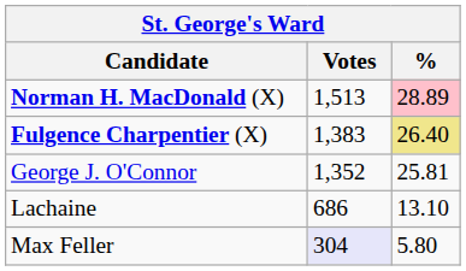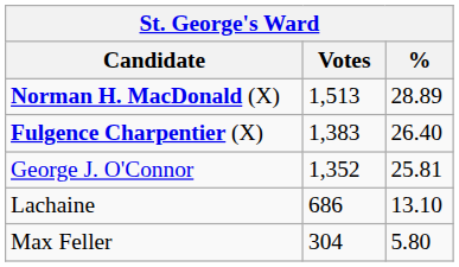Norman H. MacDonald (X) | %: pink background -> no background
Fulgence Charpentier (X) | %: khaki background -> no background
Max Feller | Votes: lavender background -> no background
